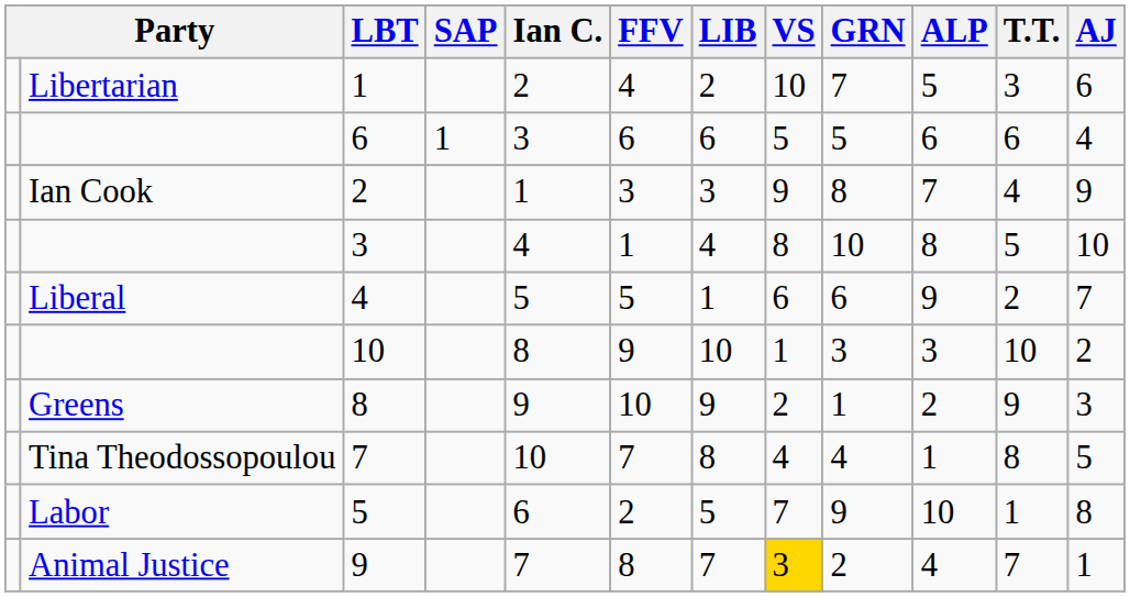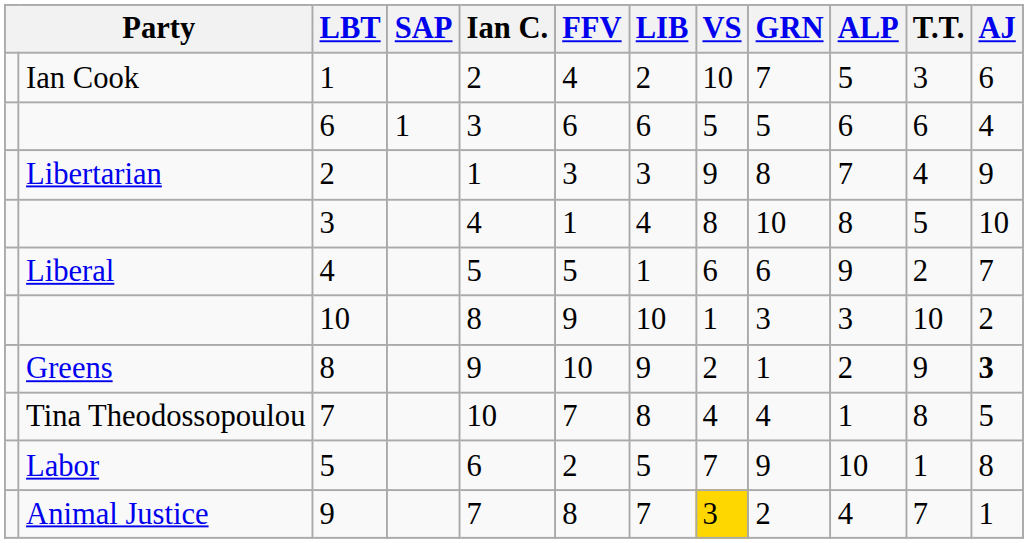row 2 | column 2: Libertarian -> Ian Cook
row 4 | column 2: Ian Cook -> Libertarian
row 8 | AJ: normal -> bold
